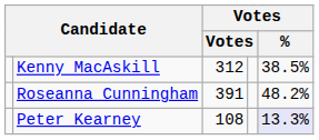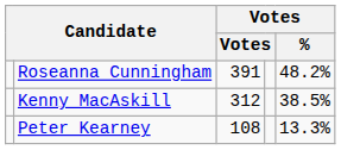rows swapped: Roseanna Cunningham <-> Kenny MacAskill
Peter Kearney | Votes / %: lavender background -> no background
